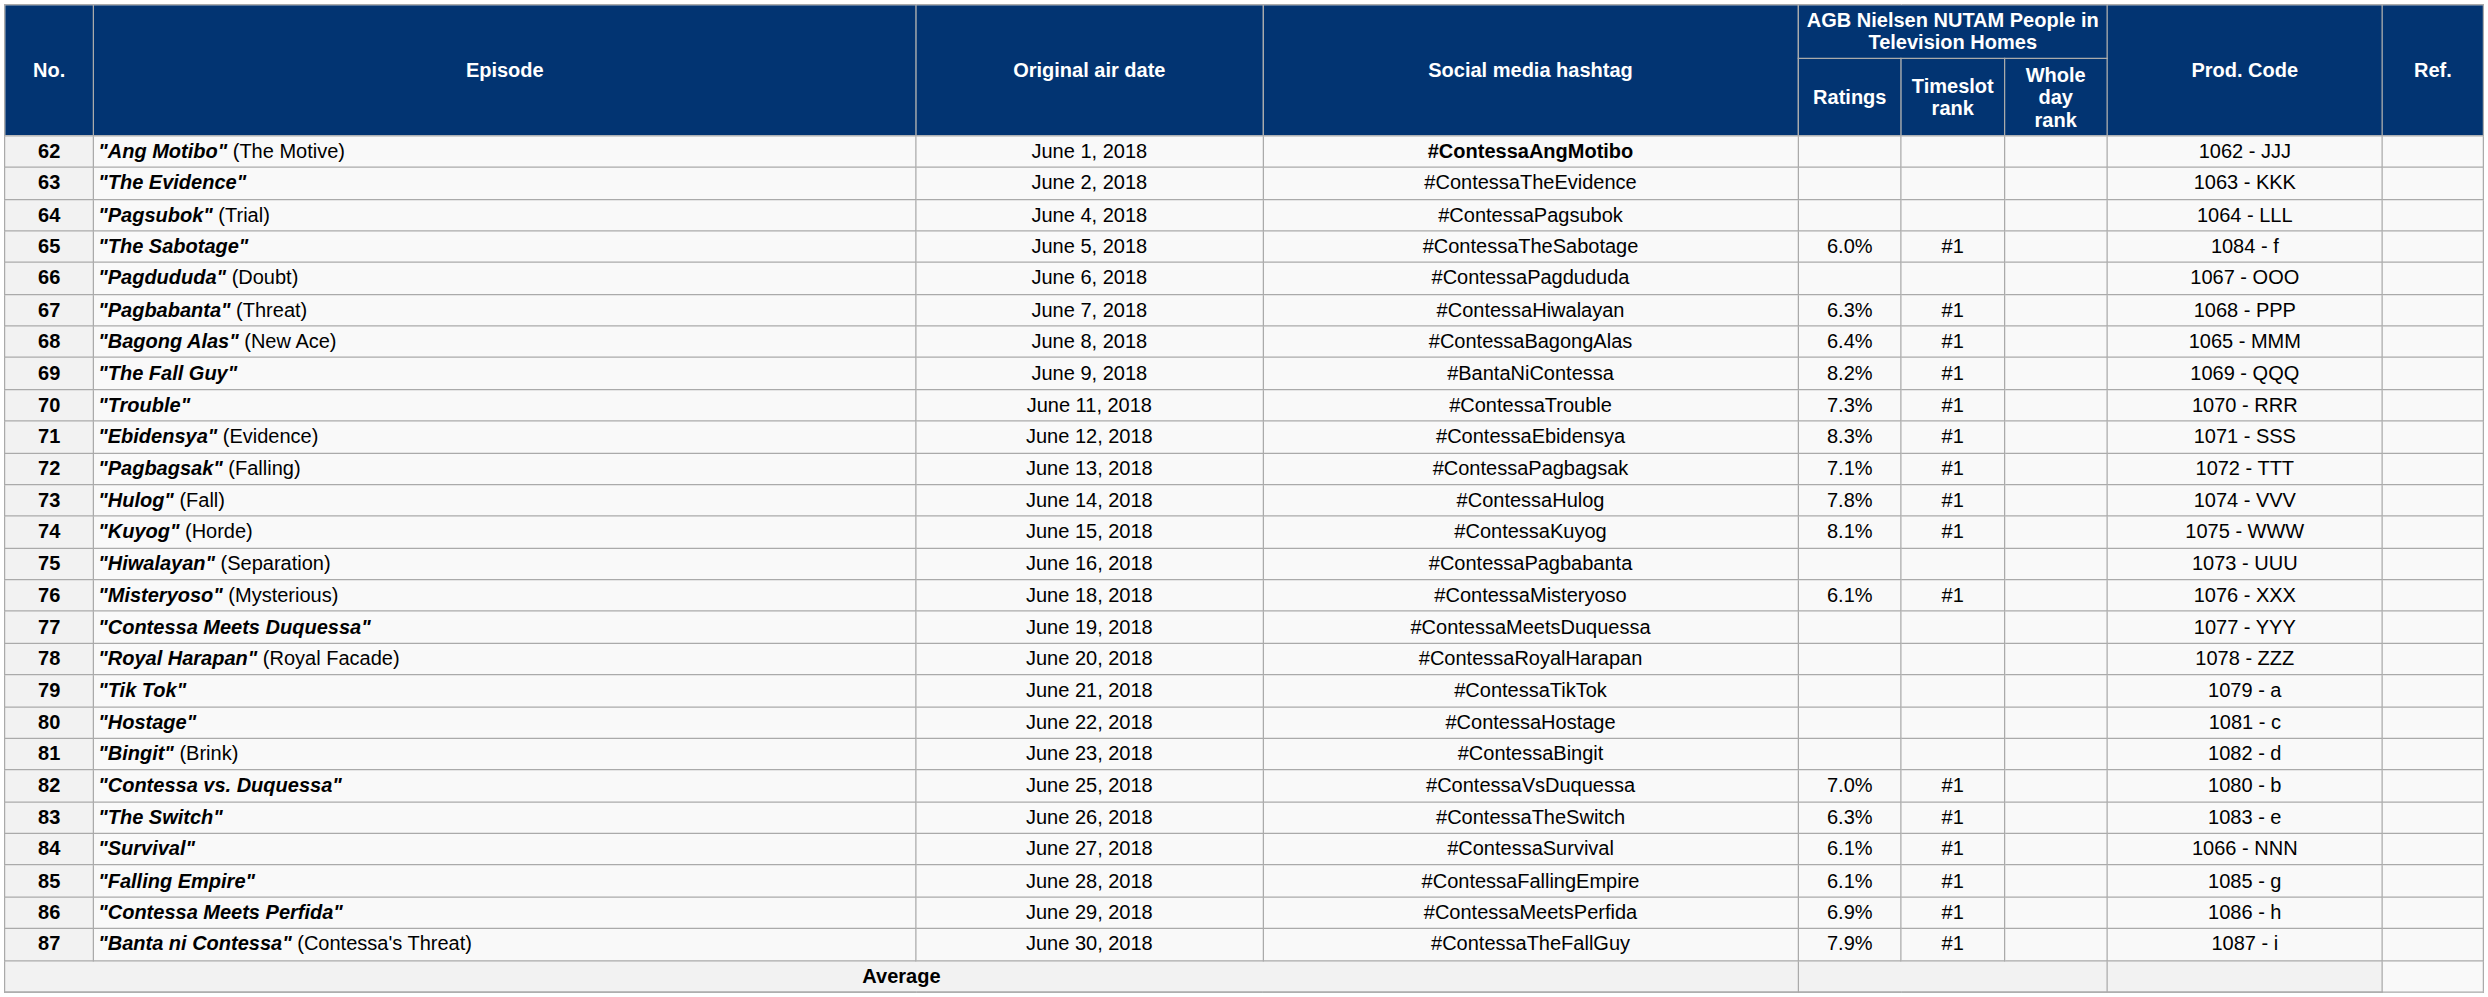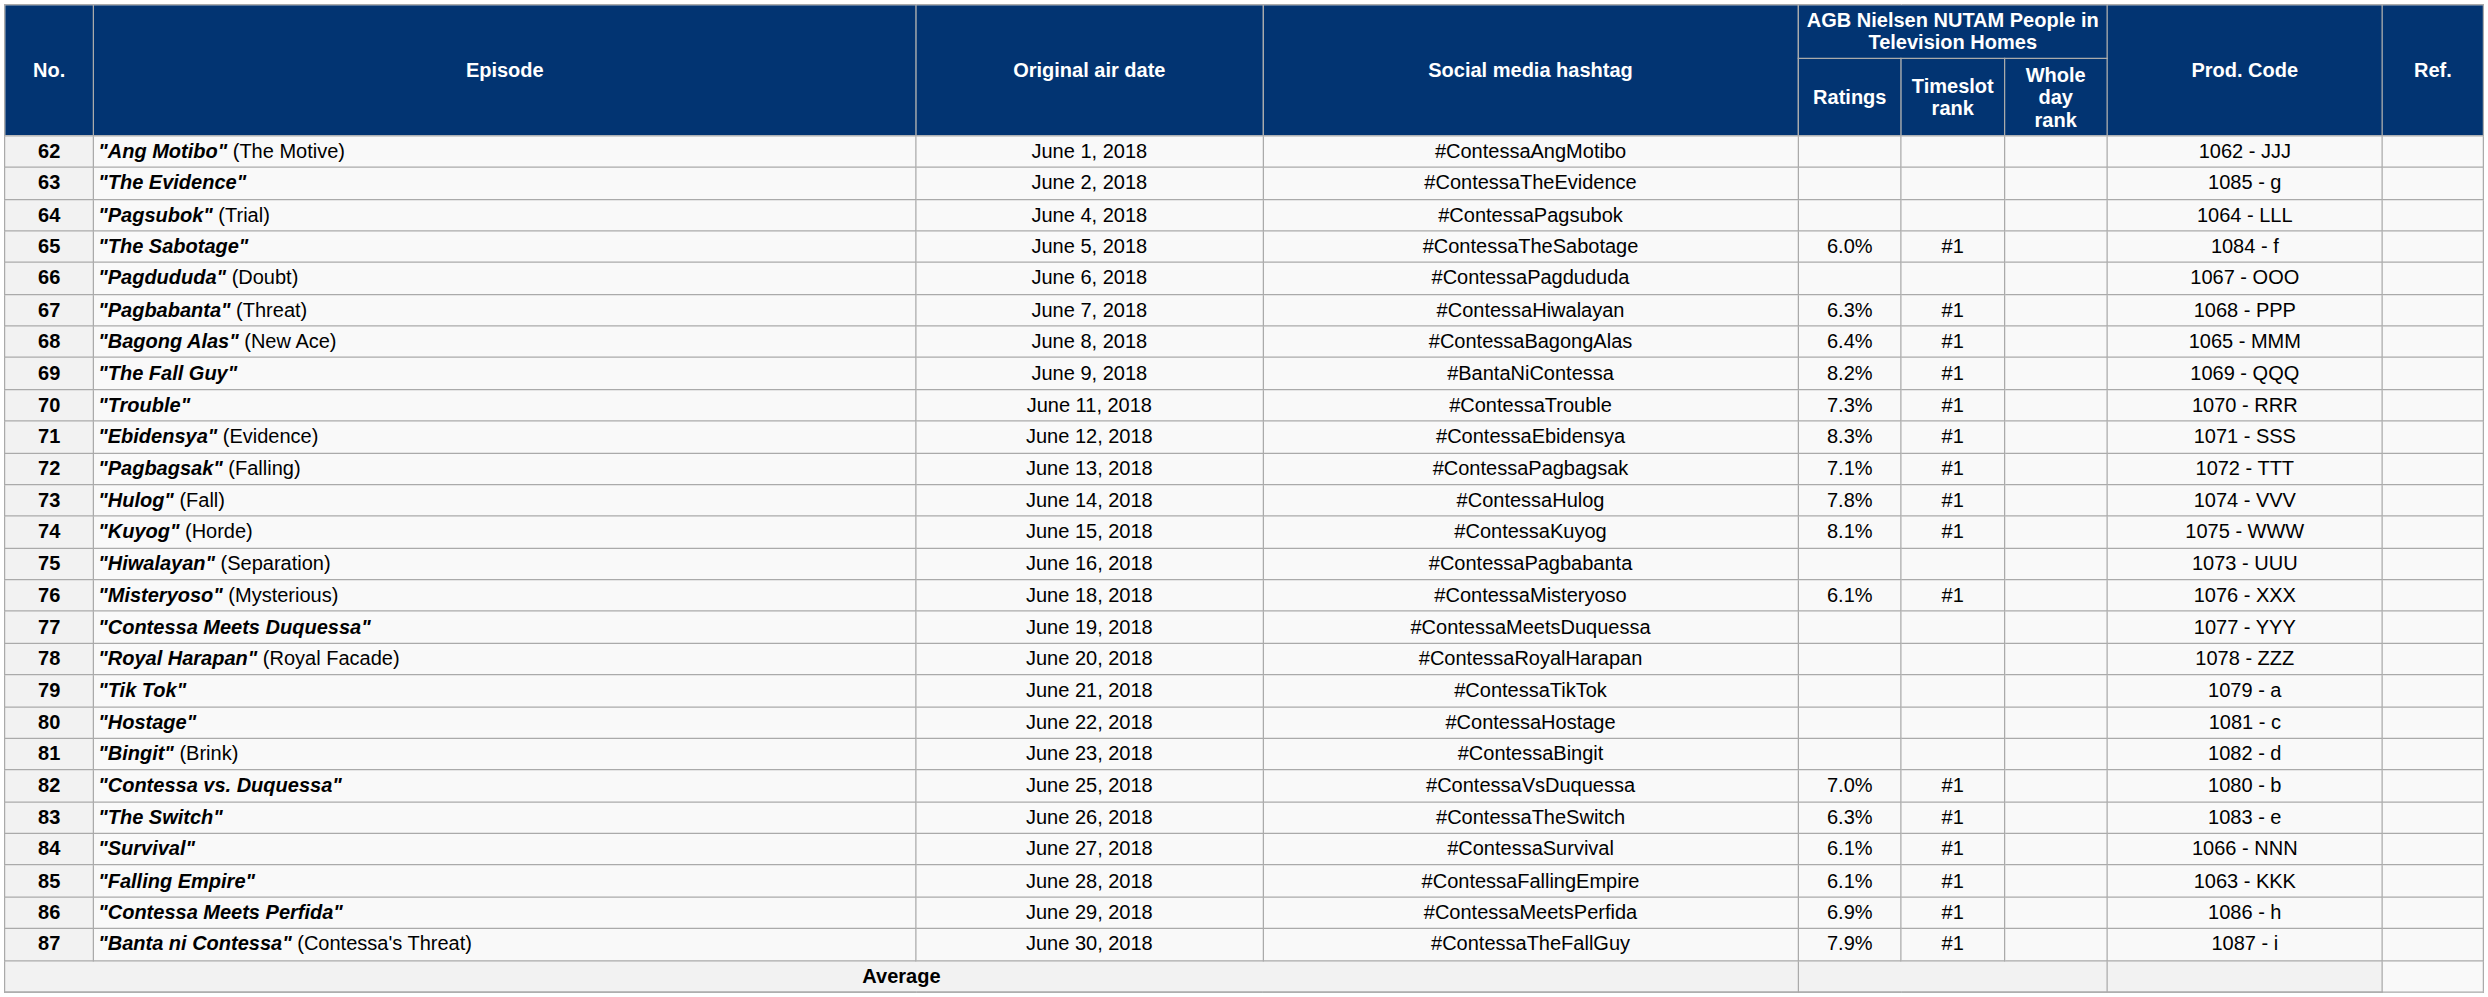62 | Social media hashtag: bold -> normal
63 | Prod. Code: 1063 - KKK -> 1085 - g
85 | Prod. Code: 1085 - g -> 1063 - KKK
